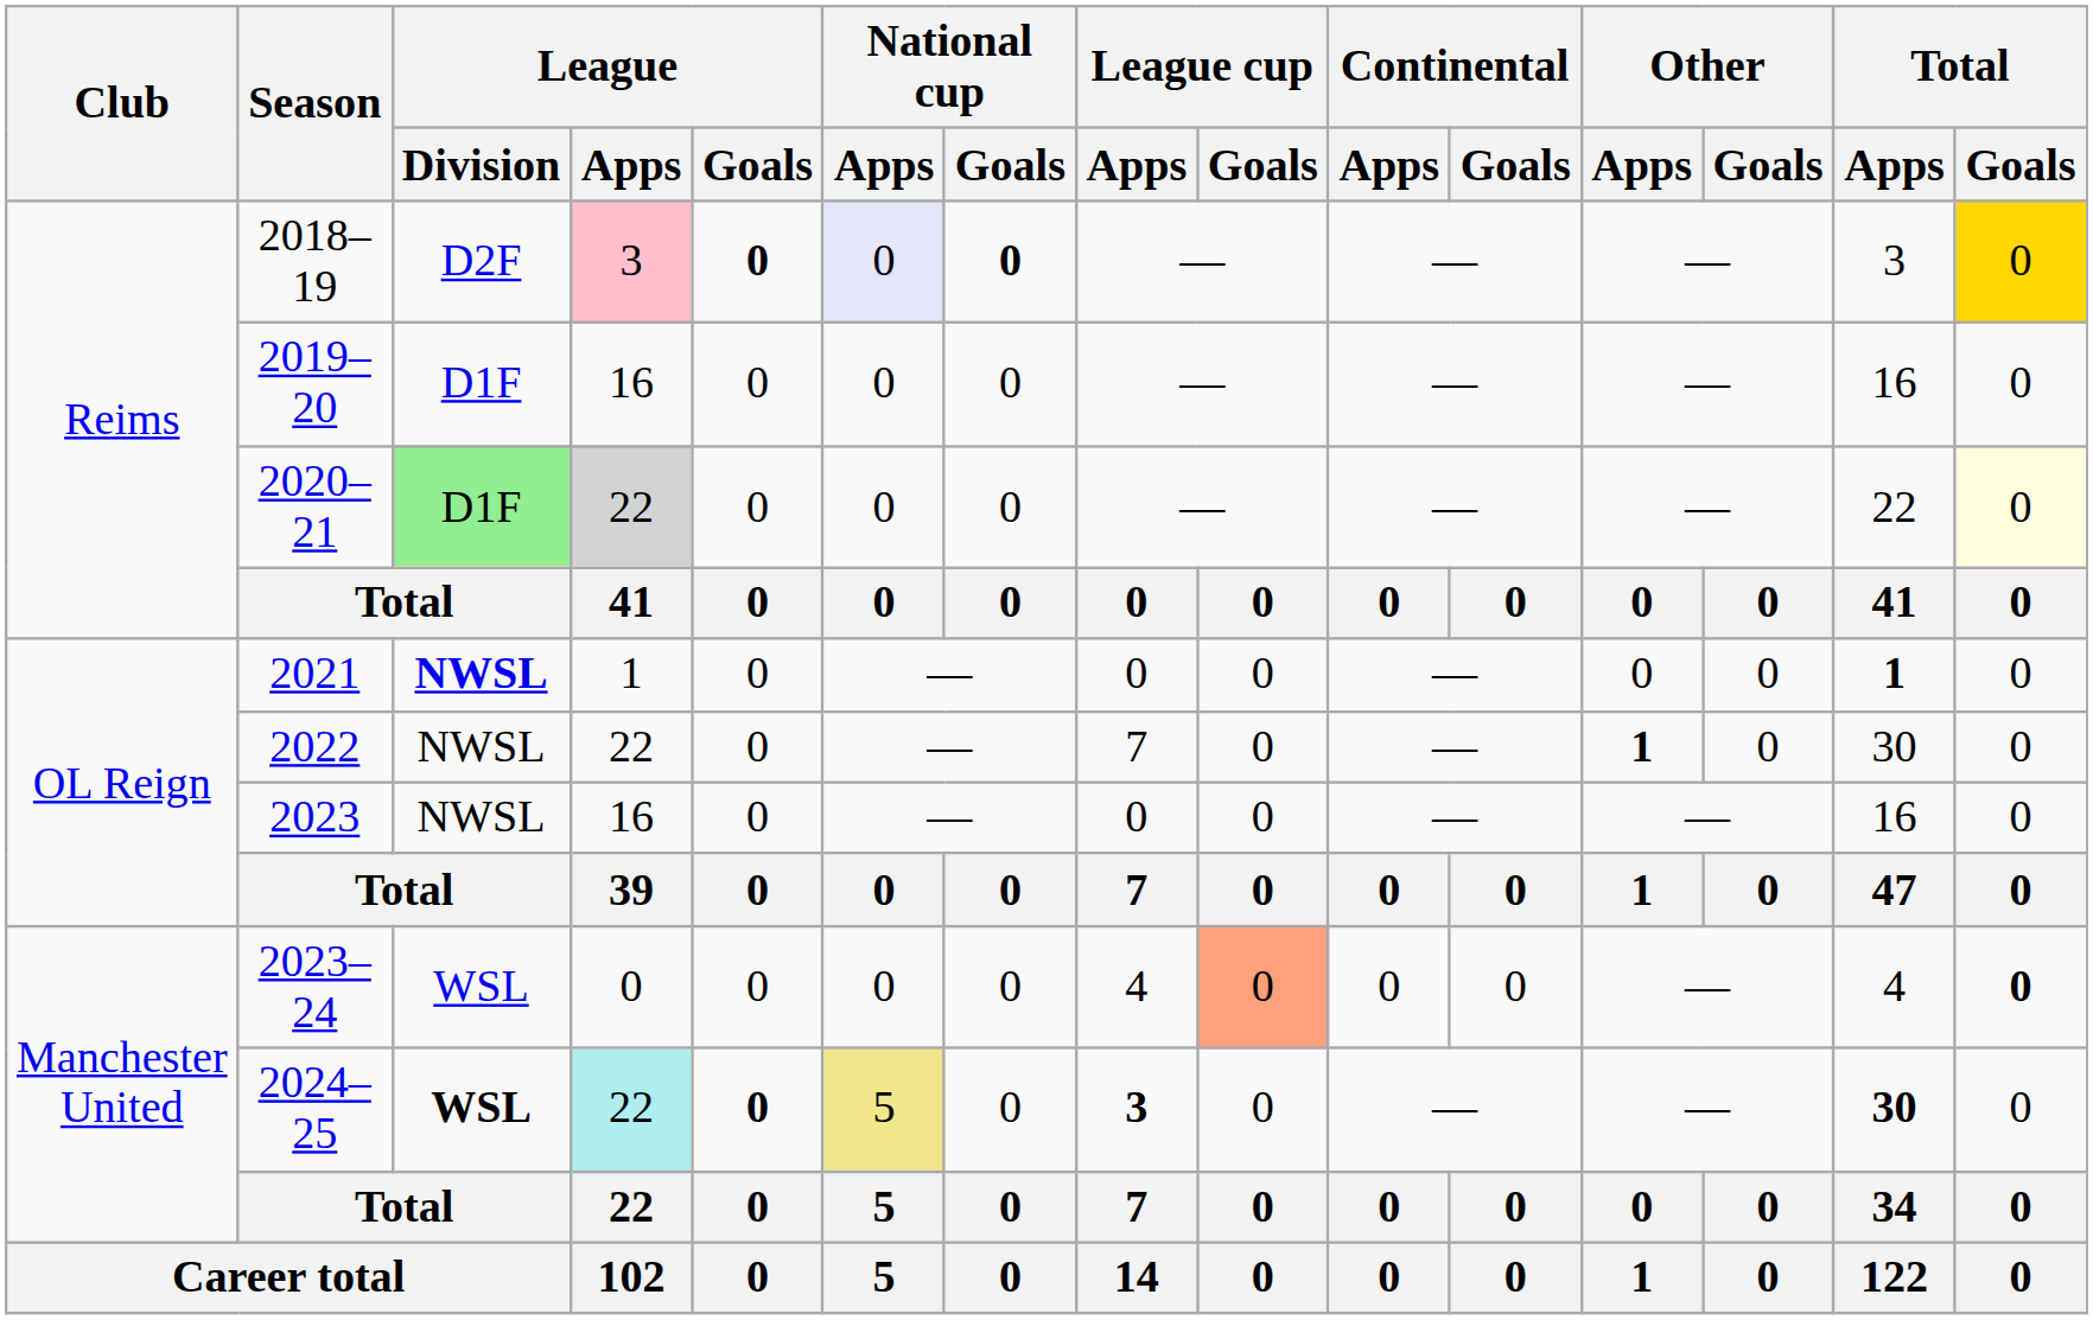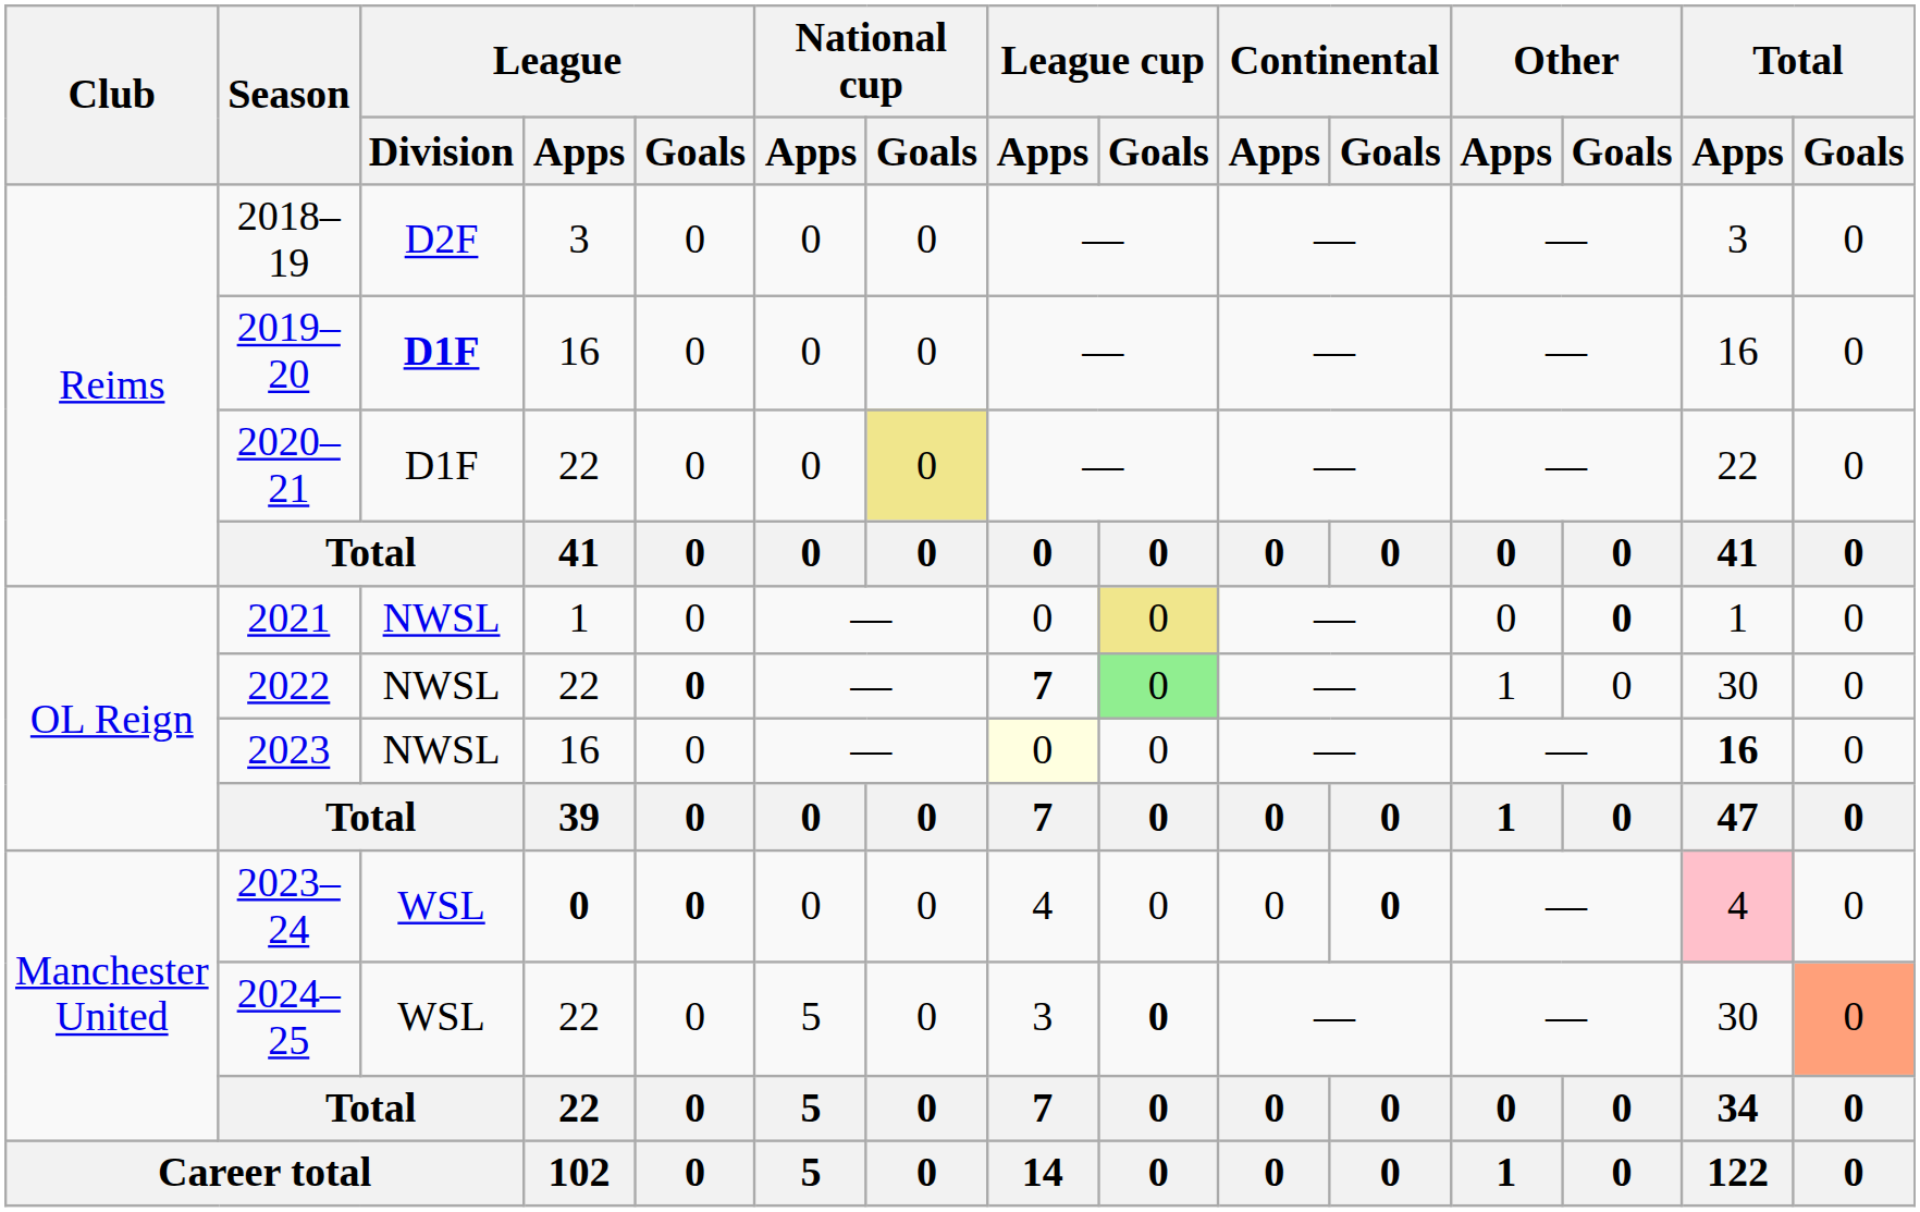2018–19 | League / Apps: pink background -> no background
2018–19 | League / Goals: bold -> normal
2018–19 | National cup / Apps: lavender background -> no background
2018–19 | National cup / Goals: bold -> normal
2018–19 | Total / Goals: gold background -> no background
2019–20 | League / Division: normal -> bold
2020–21 | League / Division: lightgreen background -> no background
2020–21 | League / Apps: lightgrey background -> no background
2020–21 | National cup / Goals: no background -> khaki background
2020–21 | Total / Goals: lightyellow background -> no background
2021 | League / Division: bold -> normal
2021 | League cup / Goals: no background -> khaki background
2021 | Other / Goals: normal -> bold
2021 | Total / Apps: bold -> normal
2022 | League / Goals: normal -> bold
2022 | League cup / Apps: normal -> bold
2022 | League cup / Goals: no background -> lightgreen background
2022 | Other / Apps: bold -> normal
2023 | League cup / Apps: no background -> lightyellow background
2023 | Total / Apps: normal -> bold
2023–24 | League / Apps: normal -> bold
2023–24 | League / Goals: normal -> bold
2023–24 | League cup / Goals: lightsalmon background -> no background
2023–24 | Continental / Goals: normal -> bold
2023–24 | Total / Apps: no background -> pink background
2023–24 | Total / Goals: bold -> normal
2024–25 | League / Division: bold -> normal
2024–25 | League / Apps: paleturquoise background -> no background
2024–25 | League / Goals: bold -> normal
2024–25 | National cup / Apps: khaki background -> no background
2024–25 | League cup / Apps: bold -> normal
2024–25 | League cup / Goals: normal -> bold
2024–25 | Total / Apps: bold -> normal
2024–25 | Total / Goals: no background -> lightsalmon background
